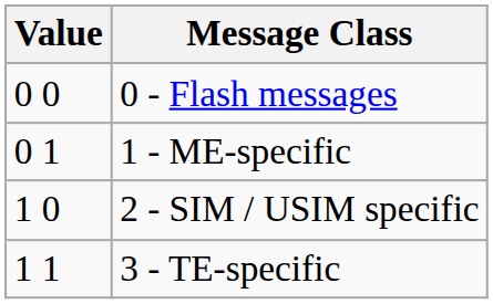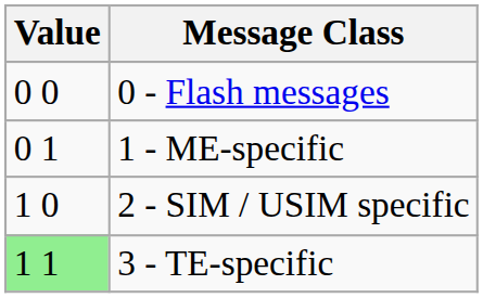3 - TE-specific | Value: no background -> lightgreen background
